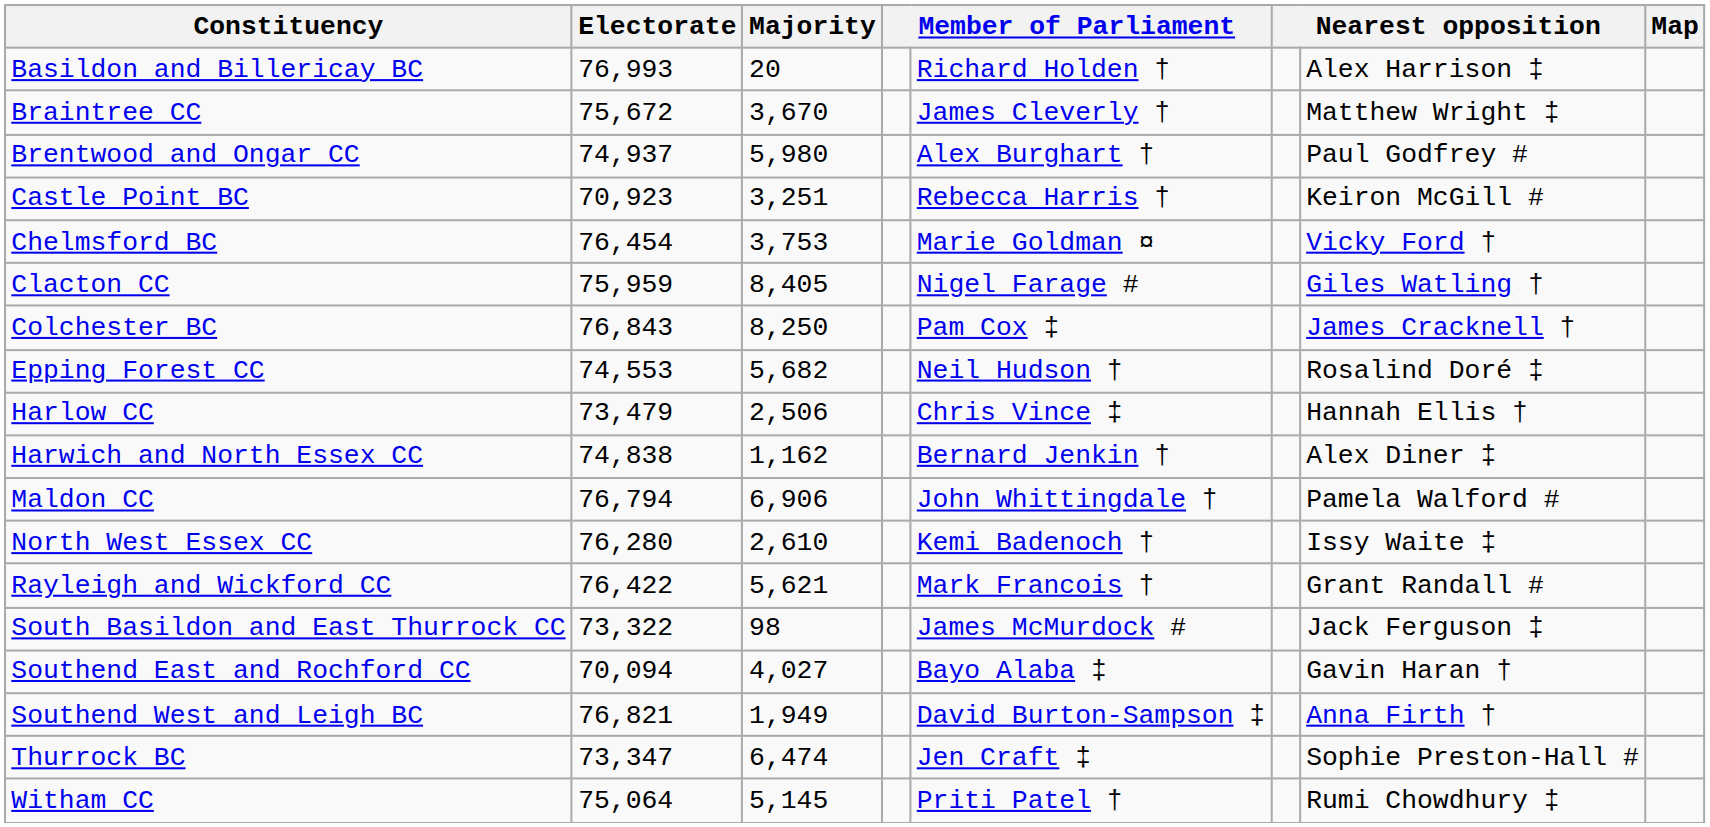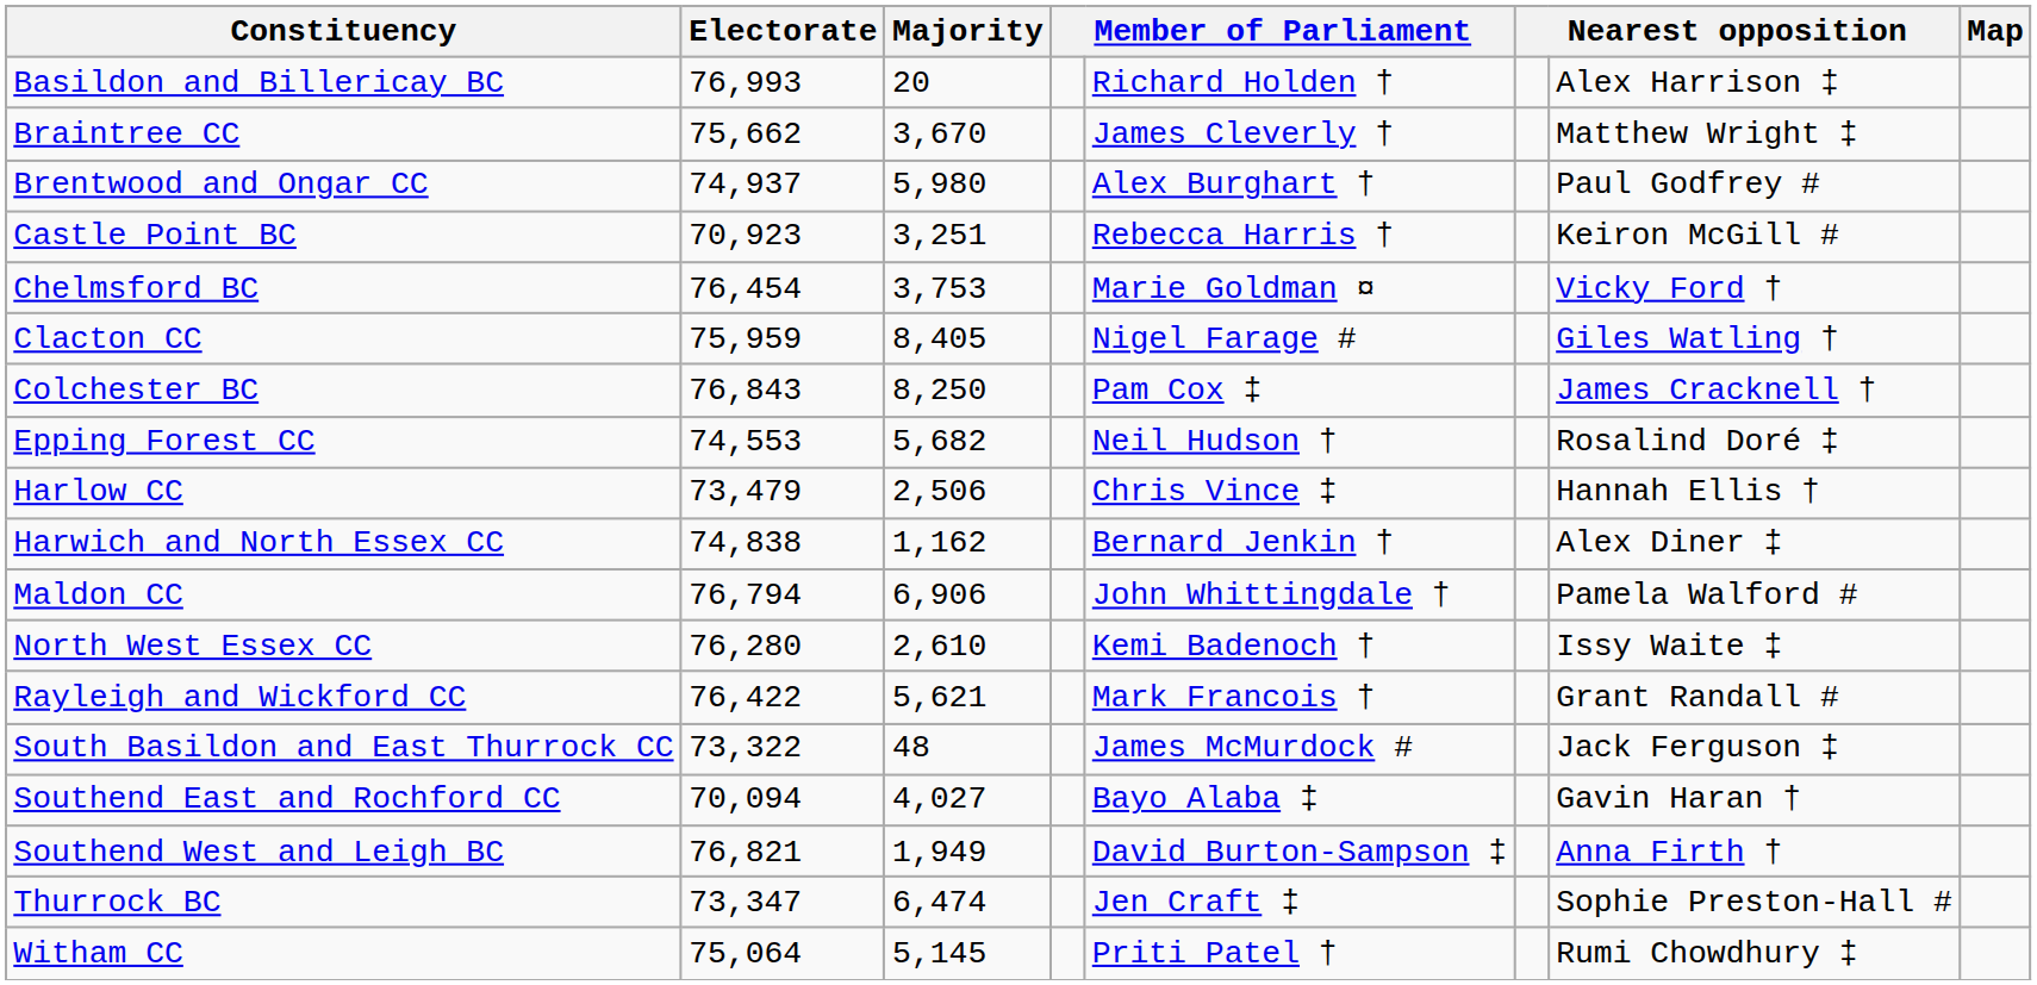Braintree CC | Electorate: 75,672 -> 75,662
South Basildon and East Thurrock CC | Majority: 98 -> 48
